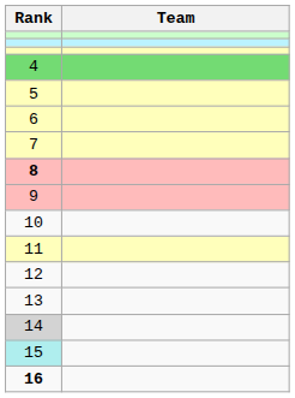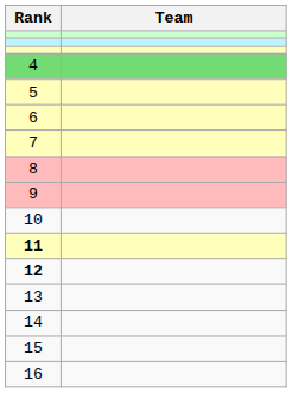row 9 | Rank: bold -> normal
row 12 | Rank: normal -> bold
row 13 | Rank: normal -> bold
row 15 | Rank: lightgrey background -> no background
row 16 | Rank: paleturquoise background -> no background
row 17 | Rank: bold -> normal
